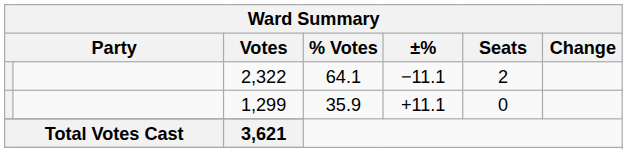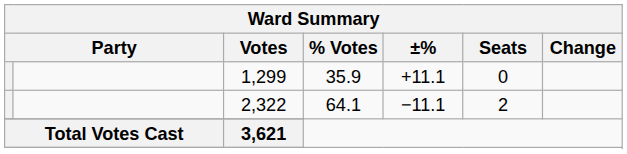rows swapped: 2,322 <-> 1,299
